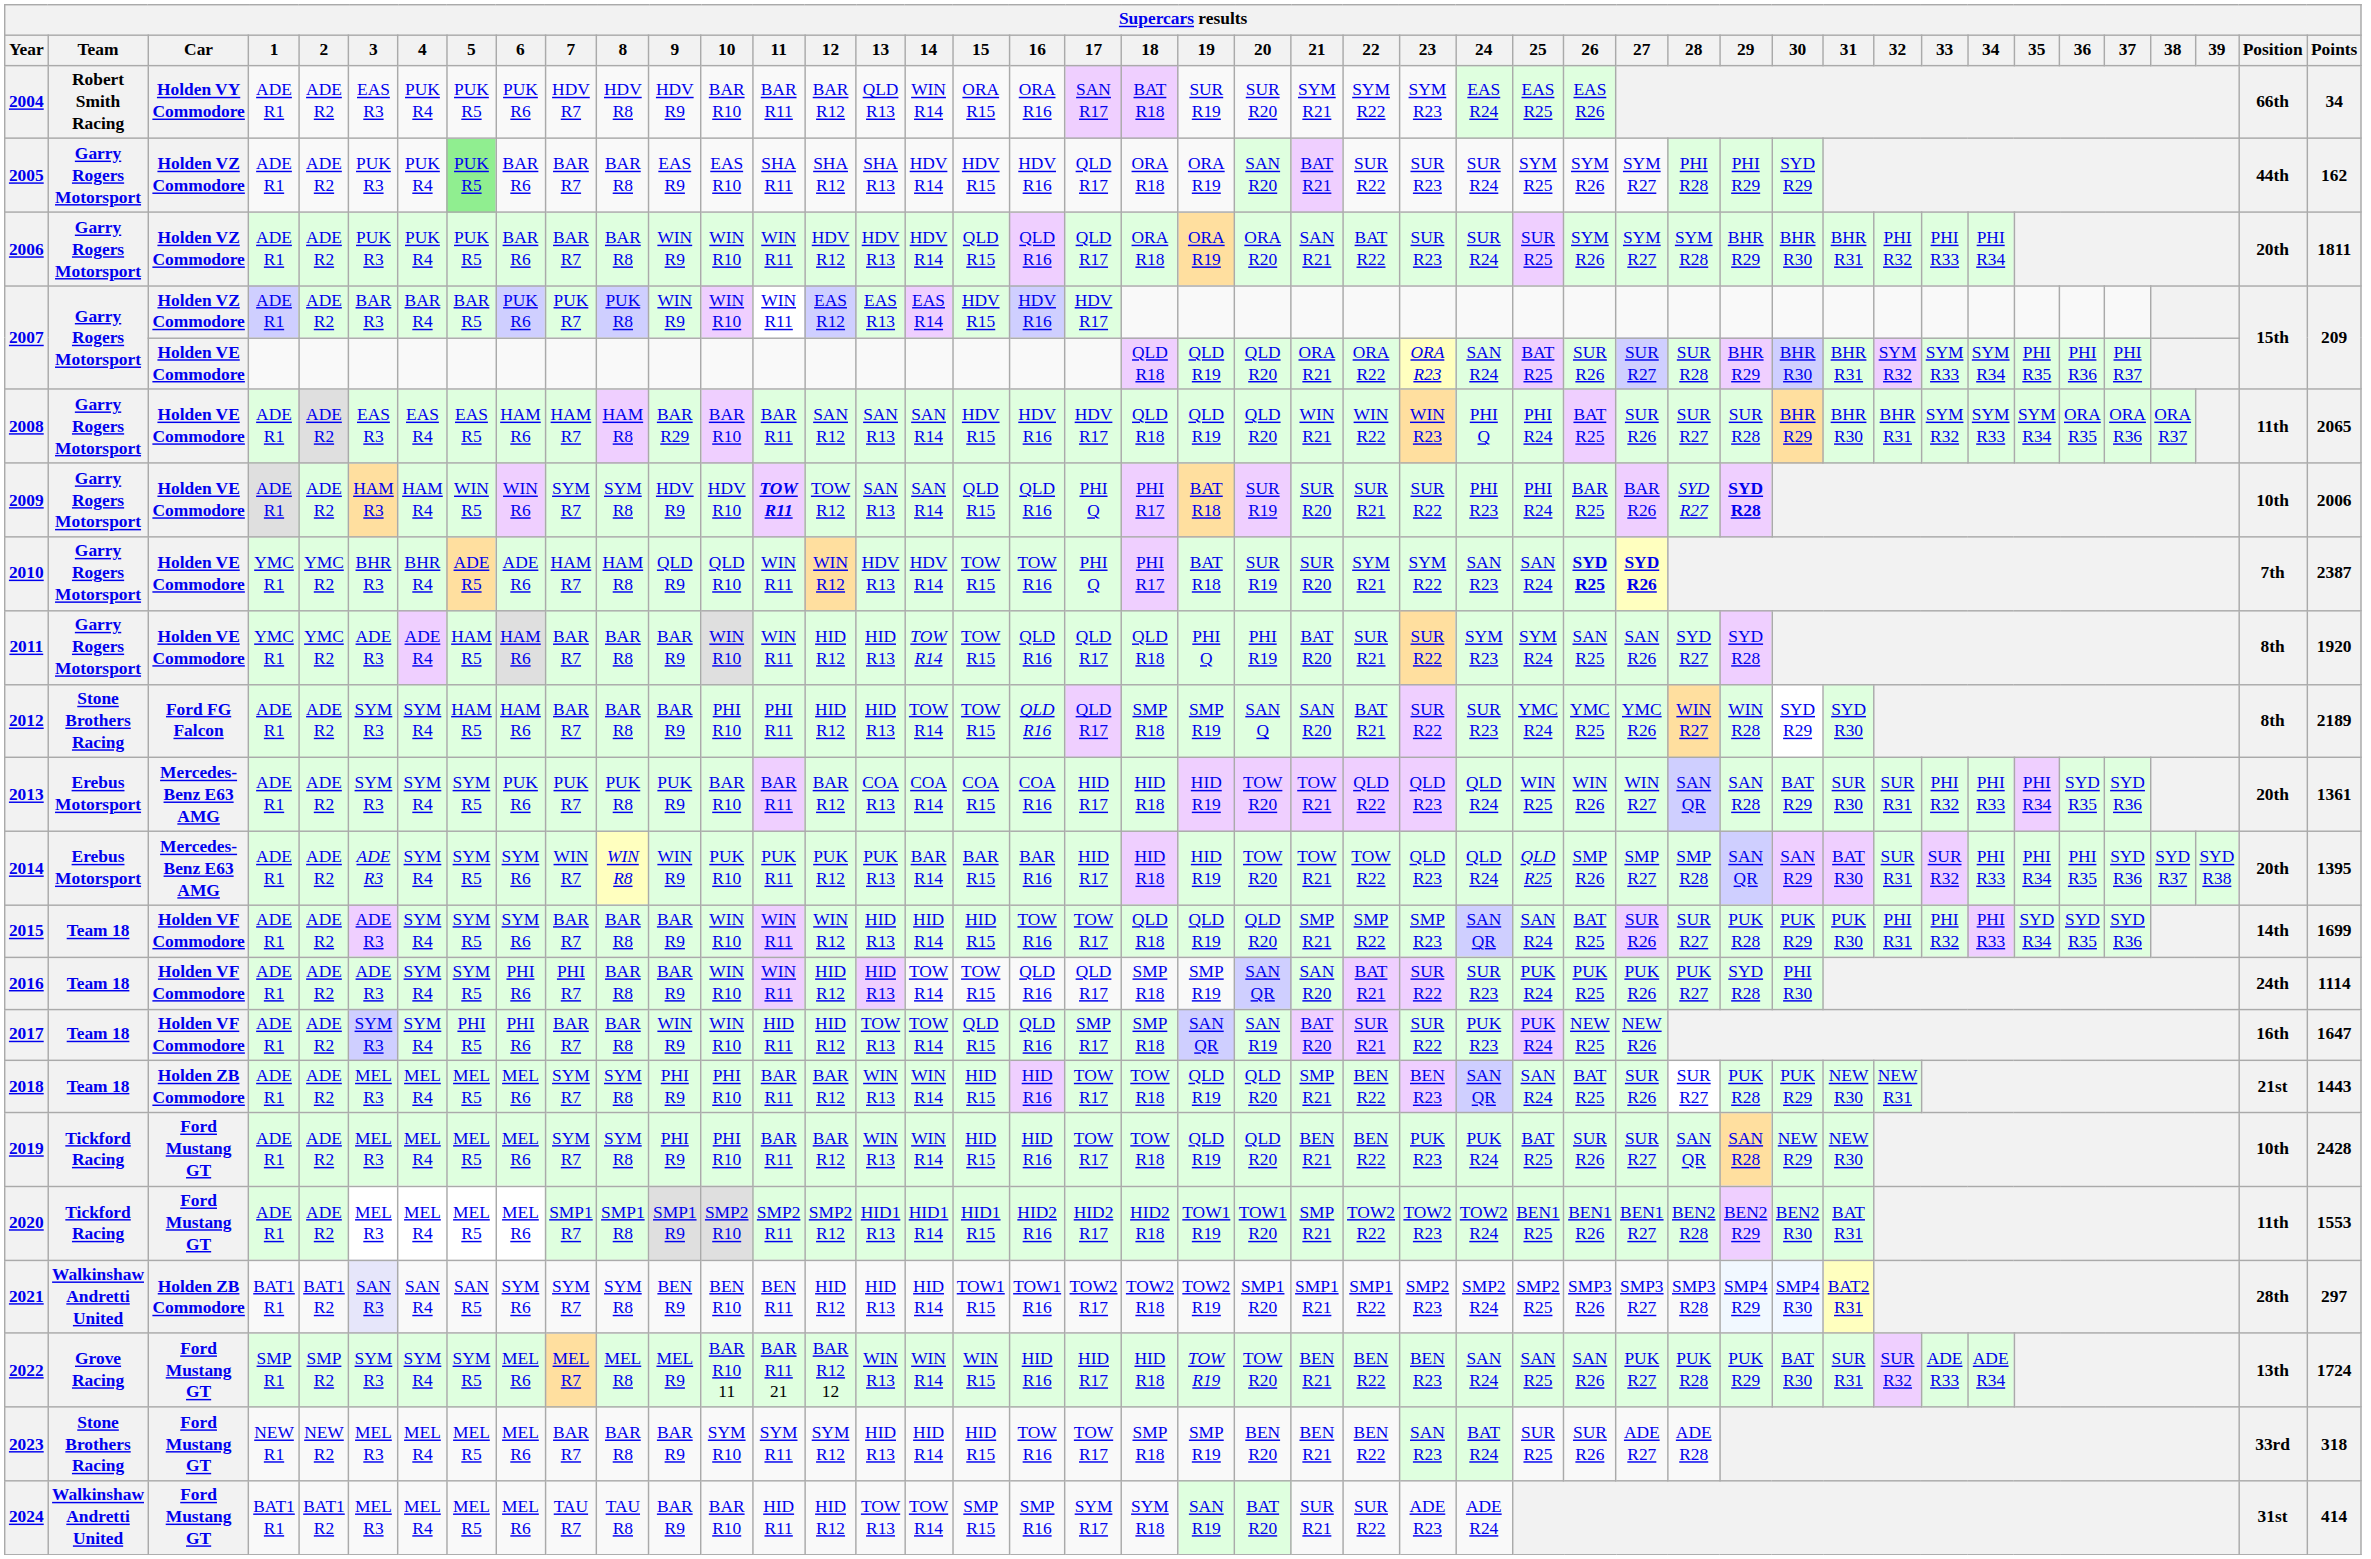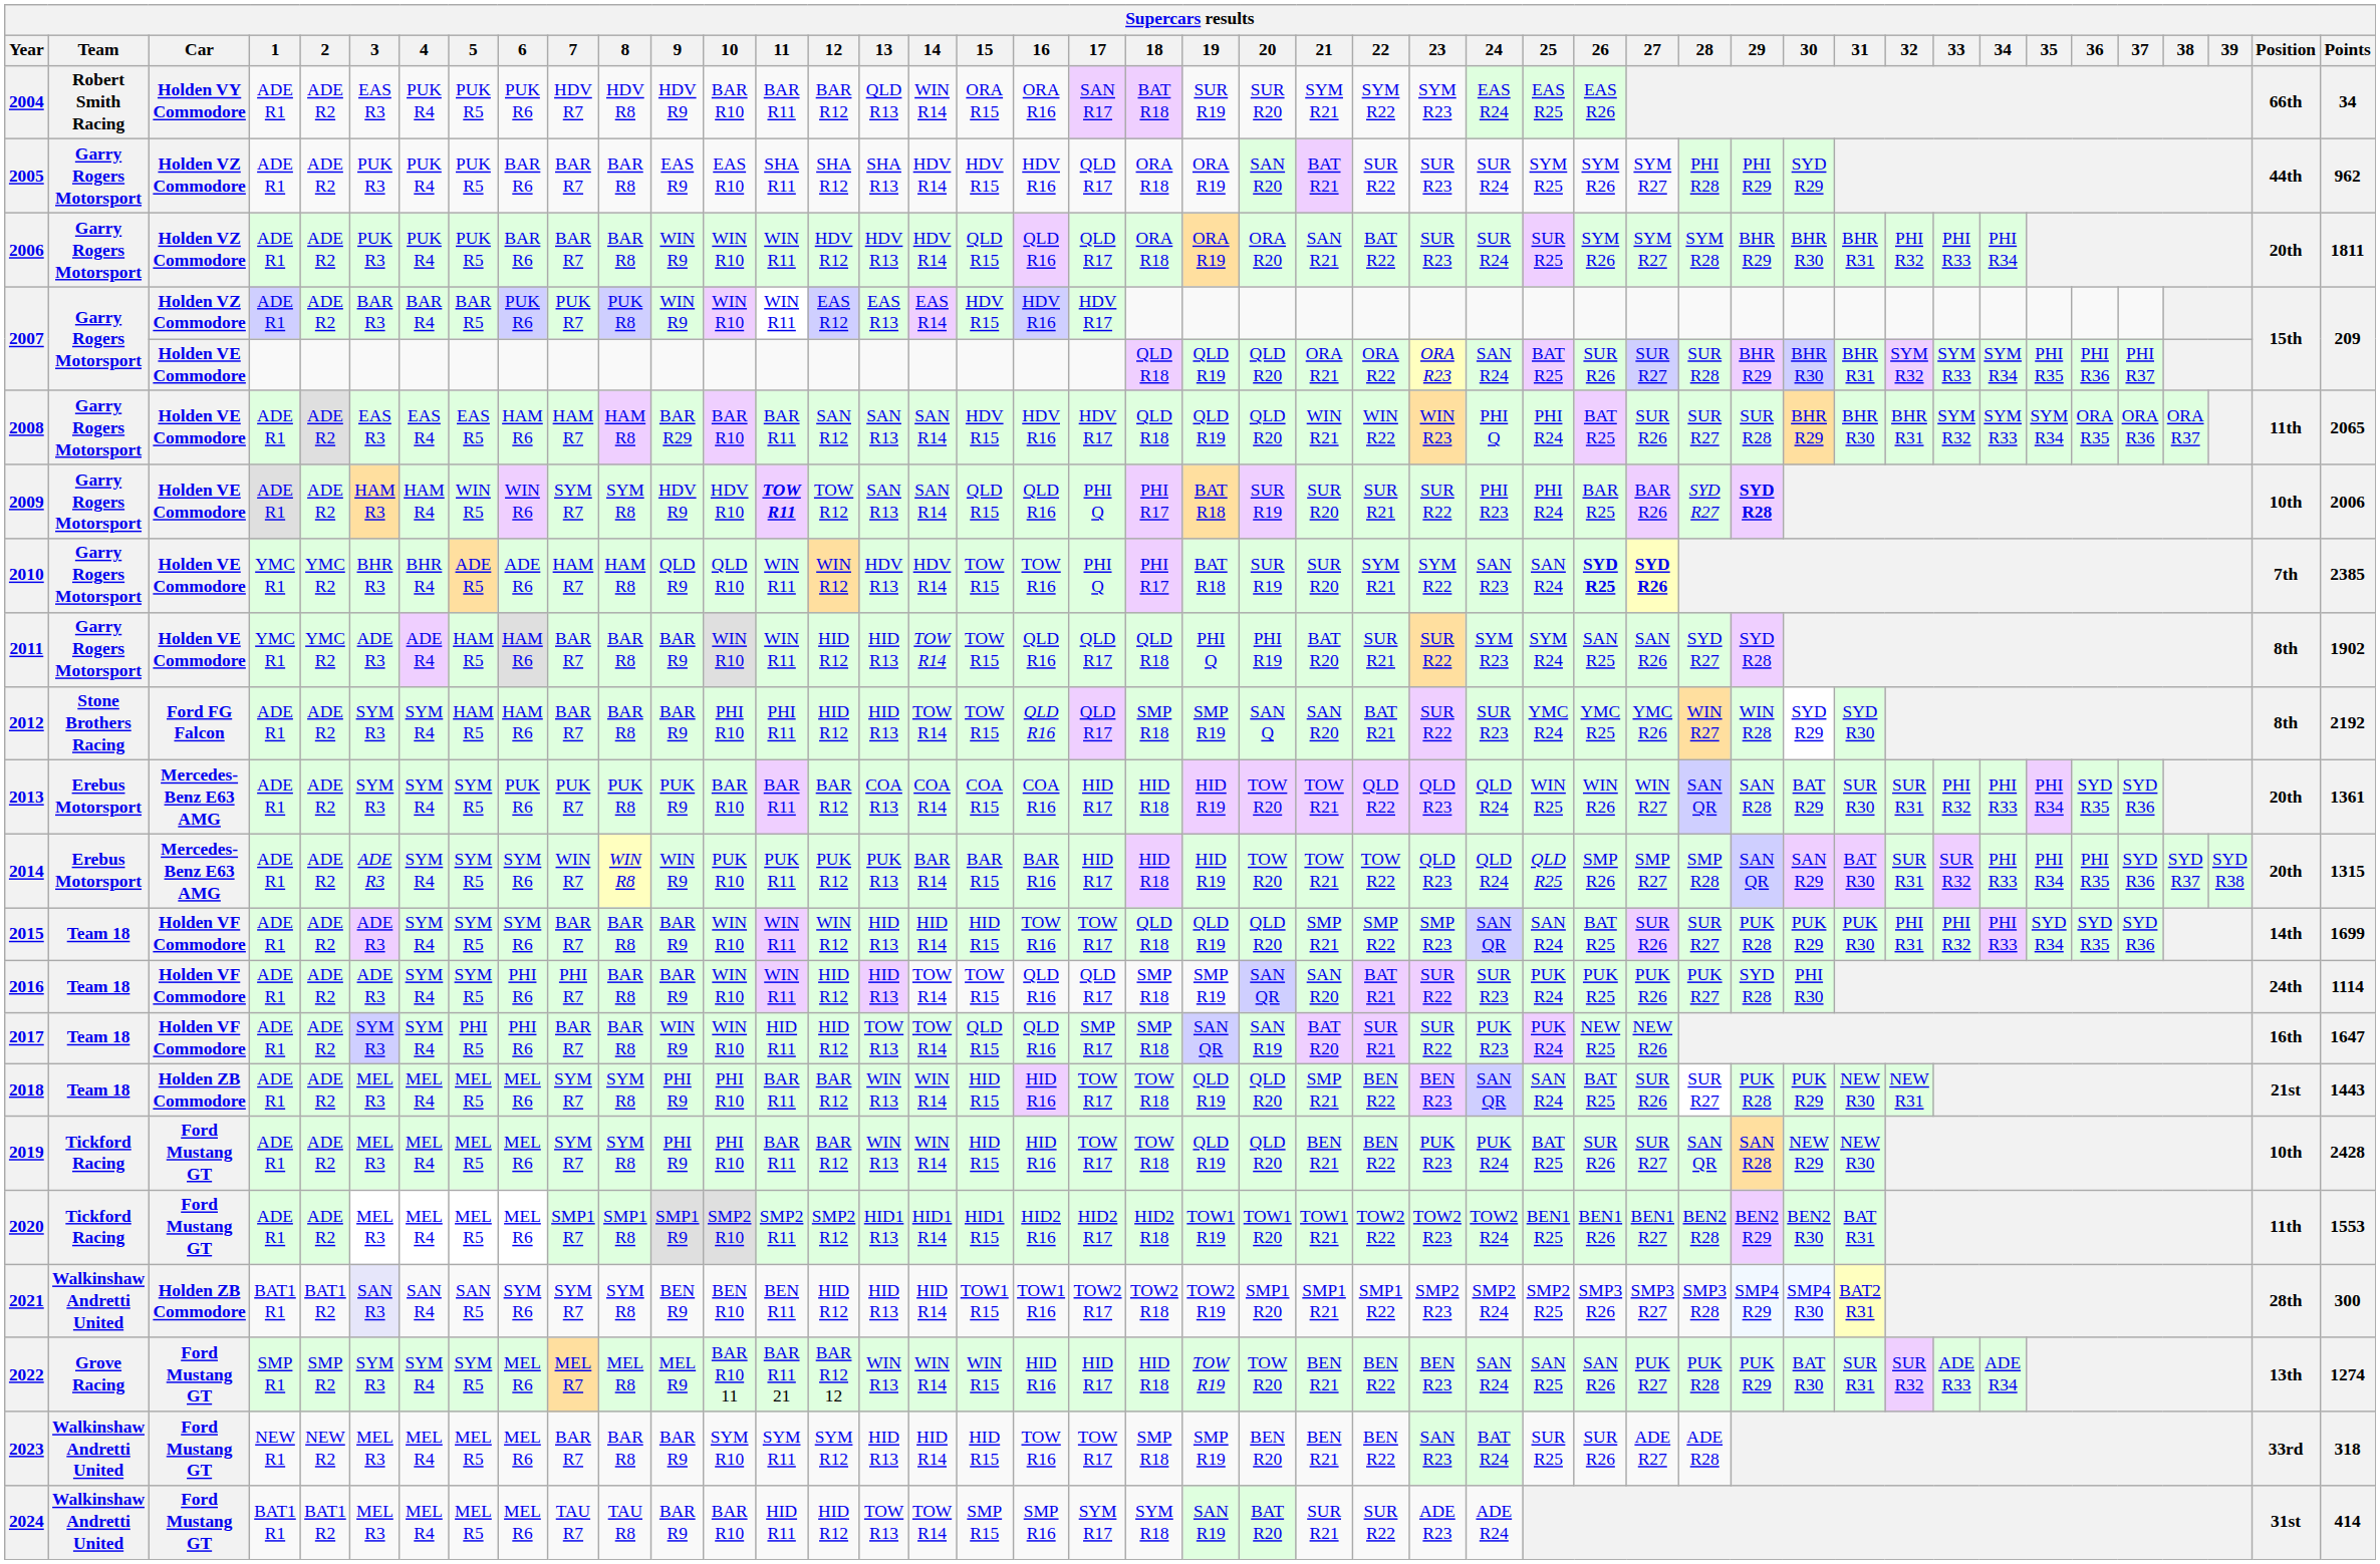2005 | 5: lightgreen background -> no background
2005 | Points: 162 -> 962
2010 | Points: 2387 -> 2385
2011 | Points: 1920 -> 1902
2012 | Points: 2189 -> 2192
2014 | Points: 1395 -> 1315
2020 | 21: SMP R21 -> TOW1 R21
2021 | Points: 297 -> 300
2022 | Points: 1724 -> 1274
2023 | Team: Stone Brothers Racing -> Walkinshaw Andretti United
